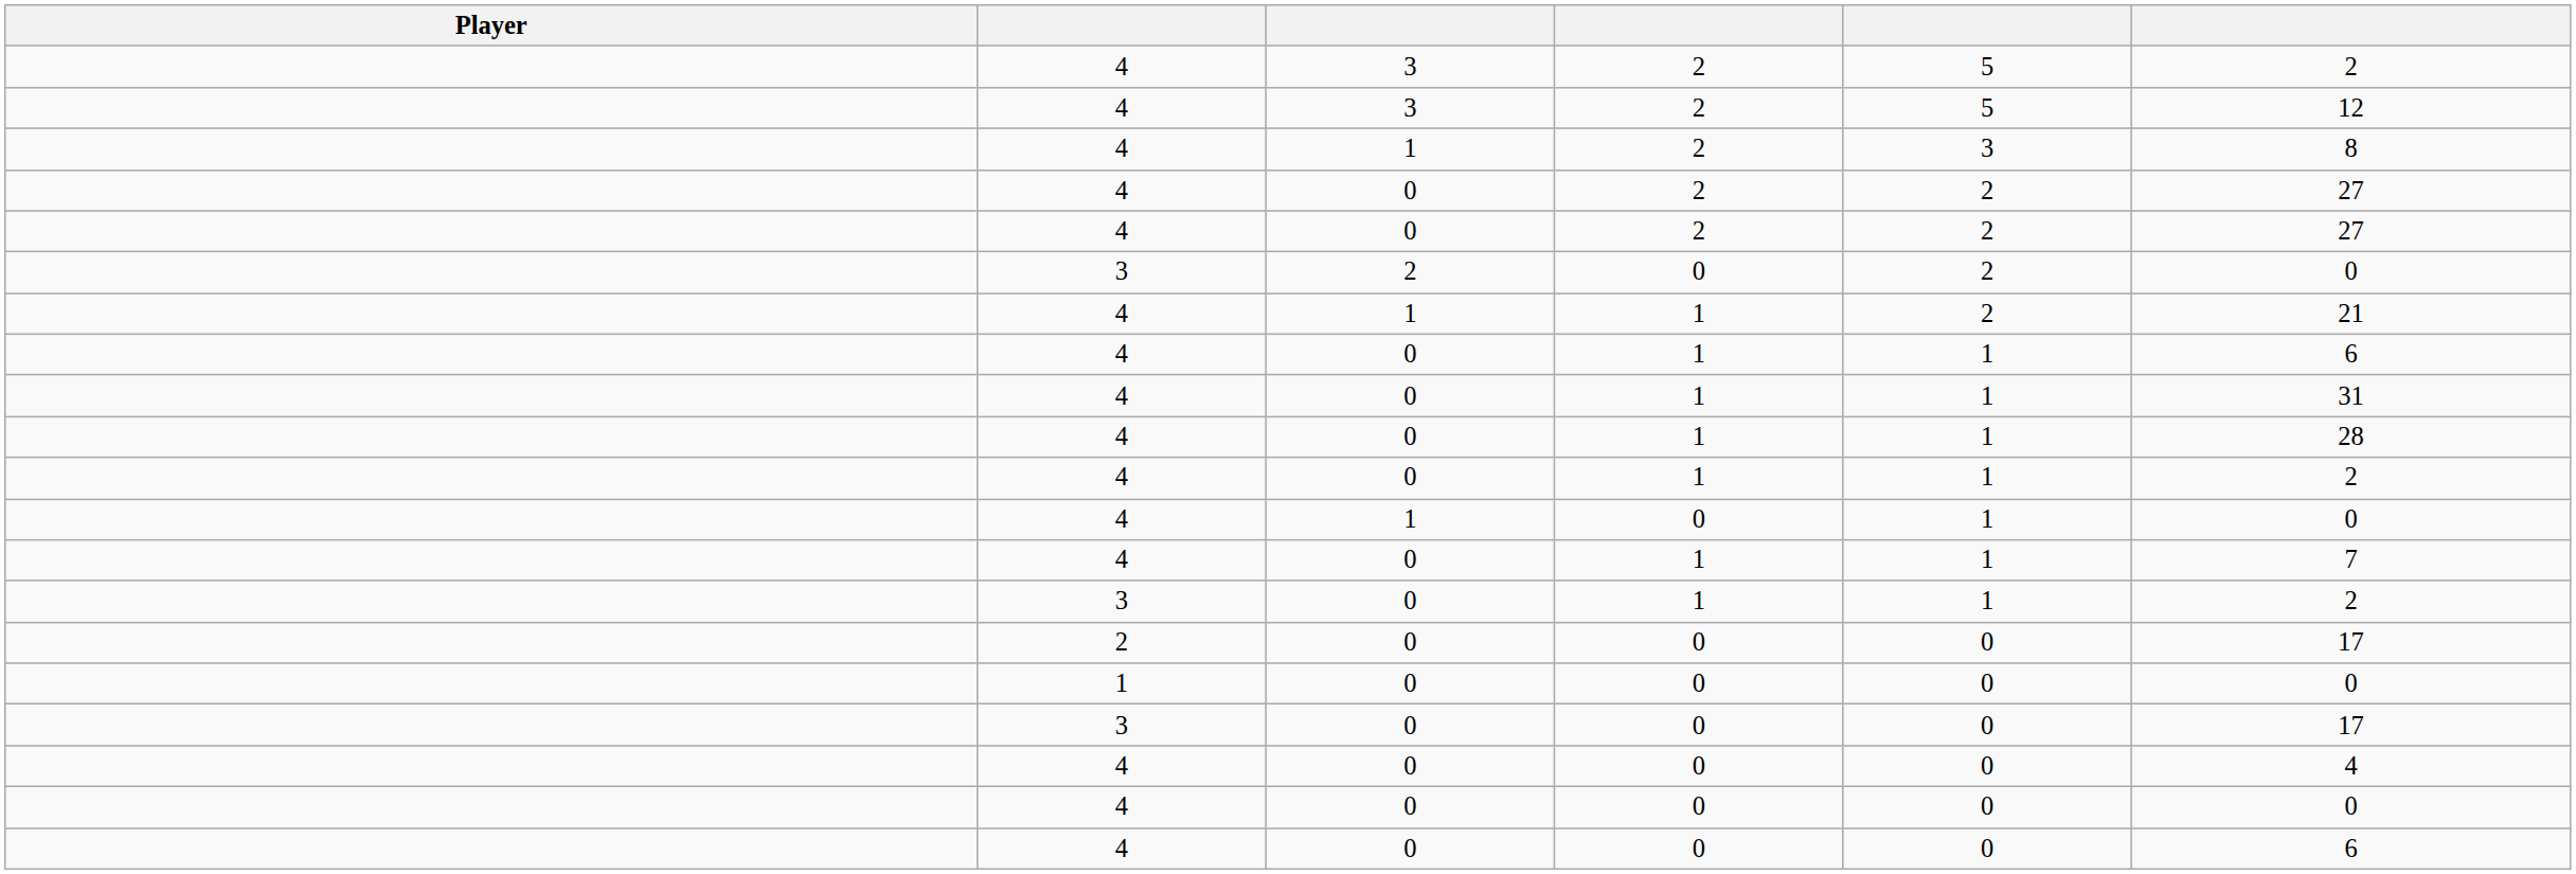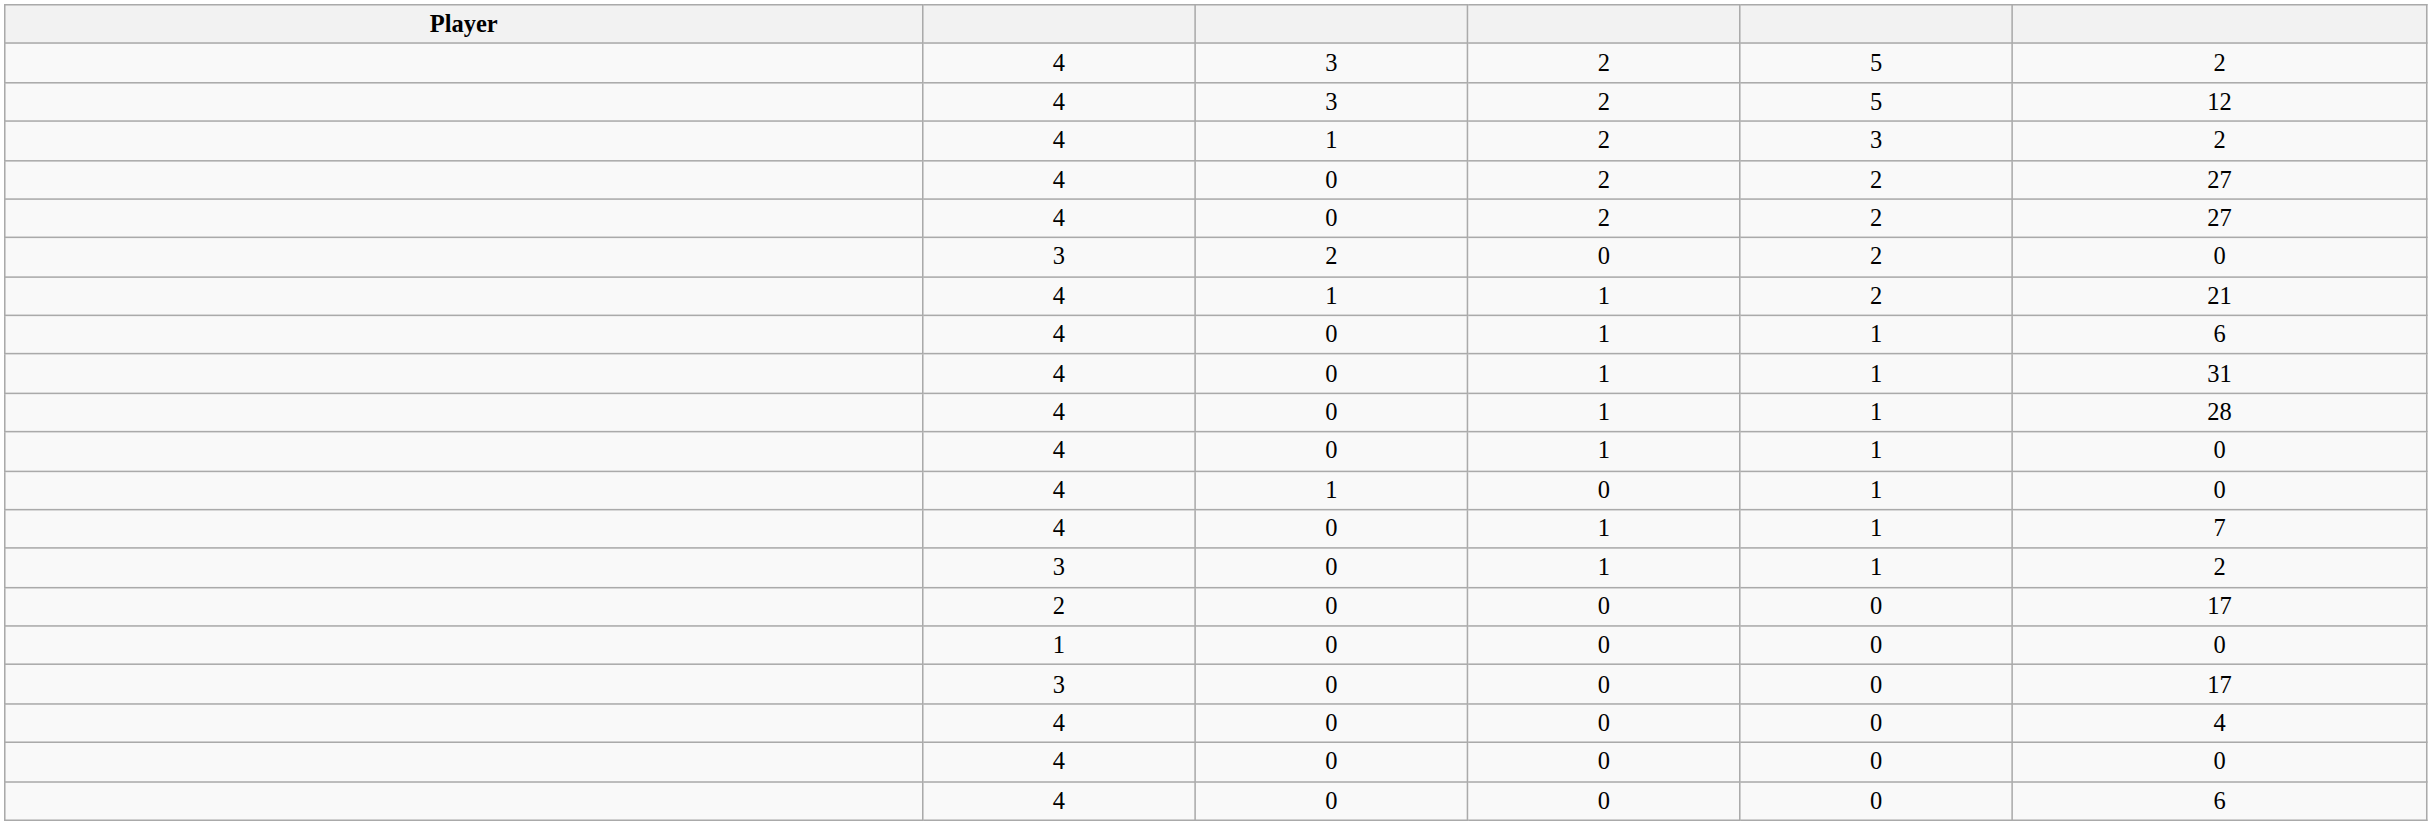row 4 | column 6: 8 -> 2
row 12 | column 6: 2 -> 0
